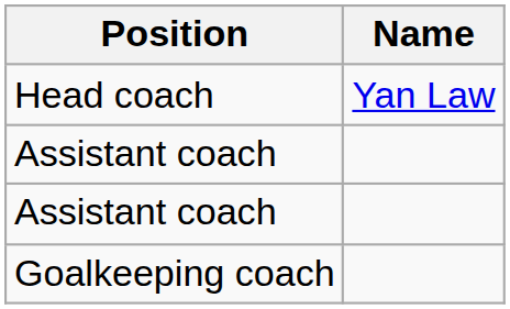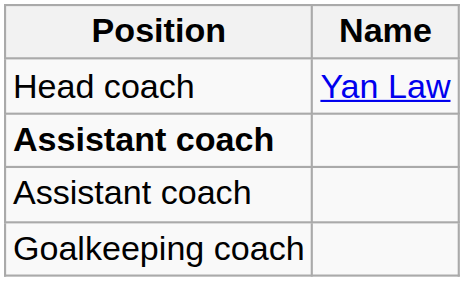row 3 | Position: normal -> bold
